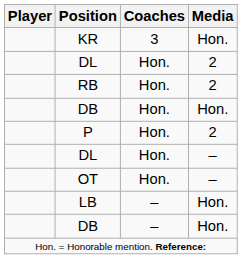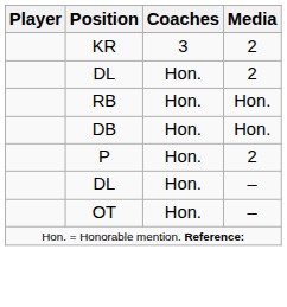KR | Media: Hon. -> 2
RB | Media: 2 -> Hon.
- row: LB | – | Hon.
- row: DB | – | Hon.
